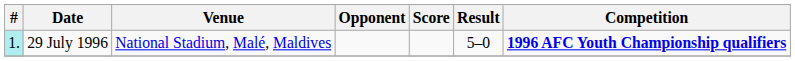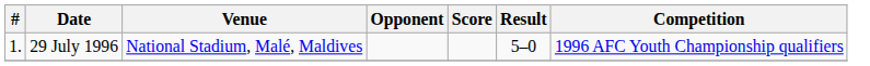29 July 1996 | #: paleturquoise background -> no background
29 July 1996 | Competition: bold -> normal
